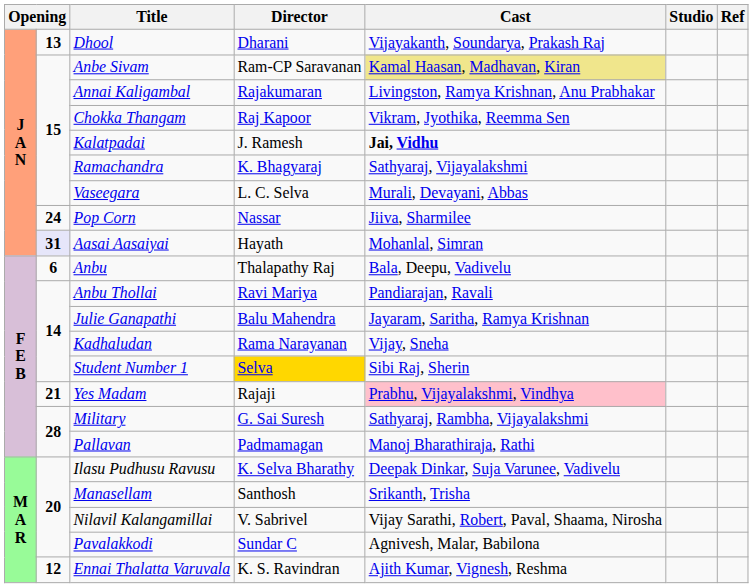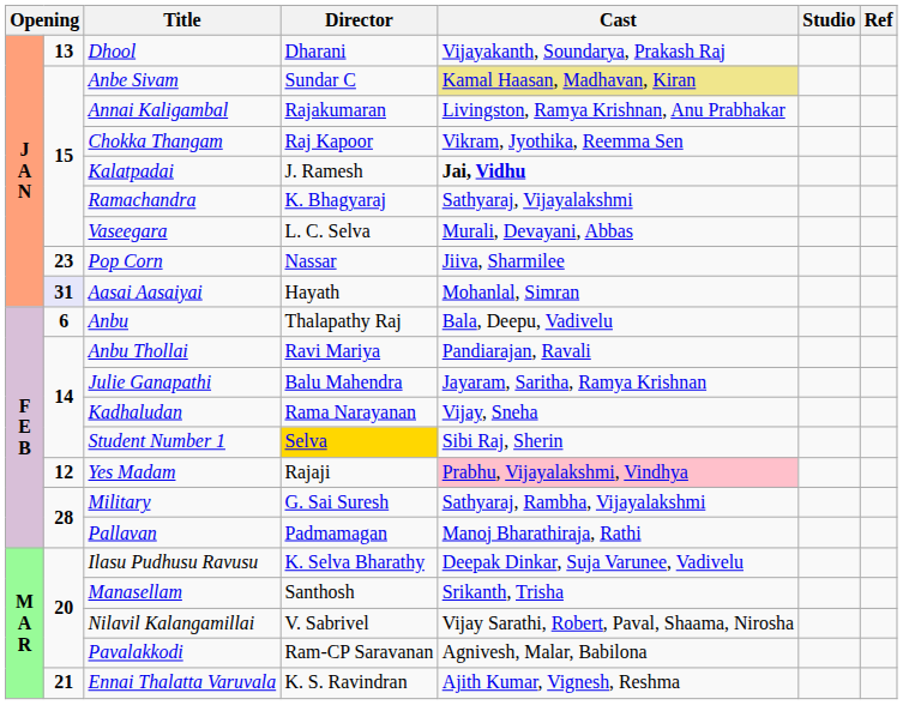Anbe Sivam | Director: Ram-CP Saravanan -> Sundar C
Pop Corn | column 2: 24 -> 23
Yes Madam | column 2: 21 -> 12
Pavalakkodi | Director: Sundar C -> Ram-CP Saravanan
Ennai Thalatta Varuvala | column 2: 12 -> 21
